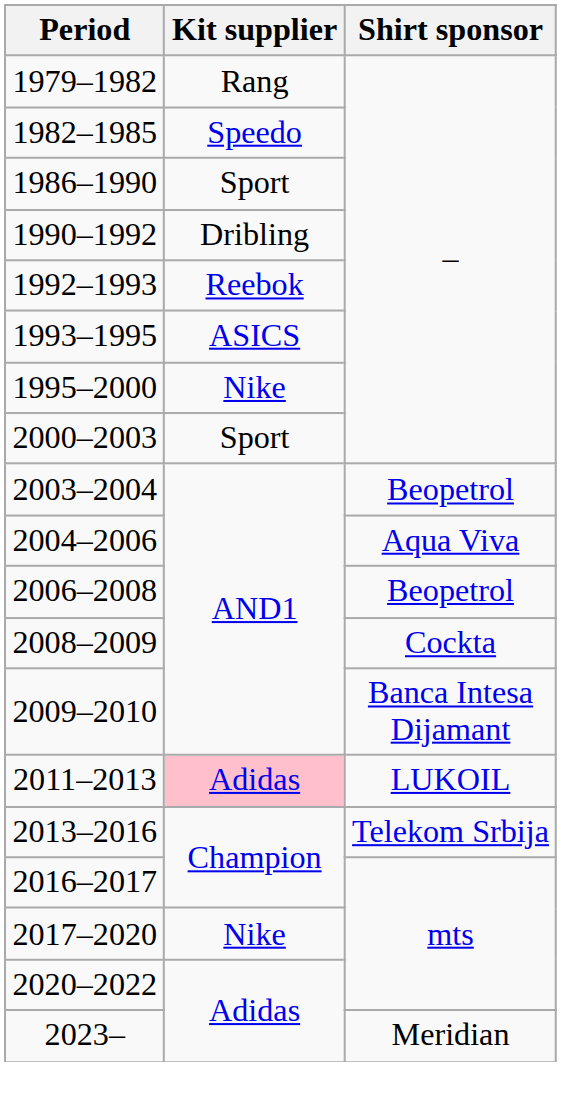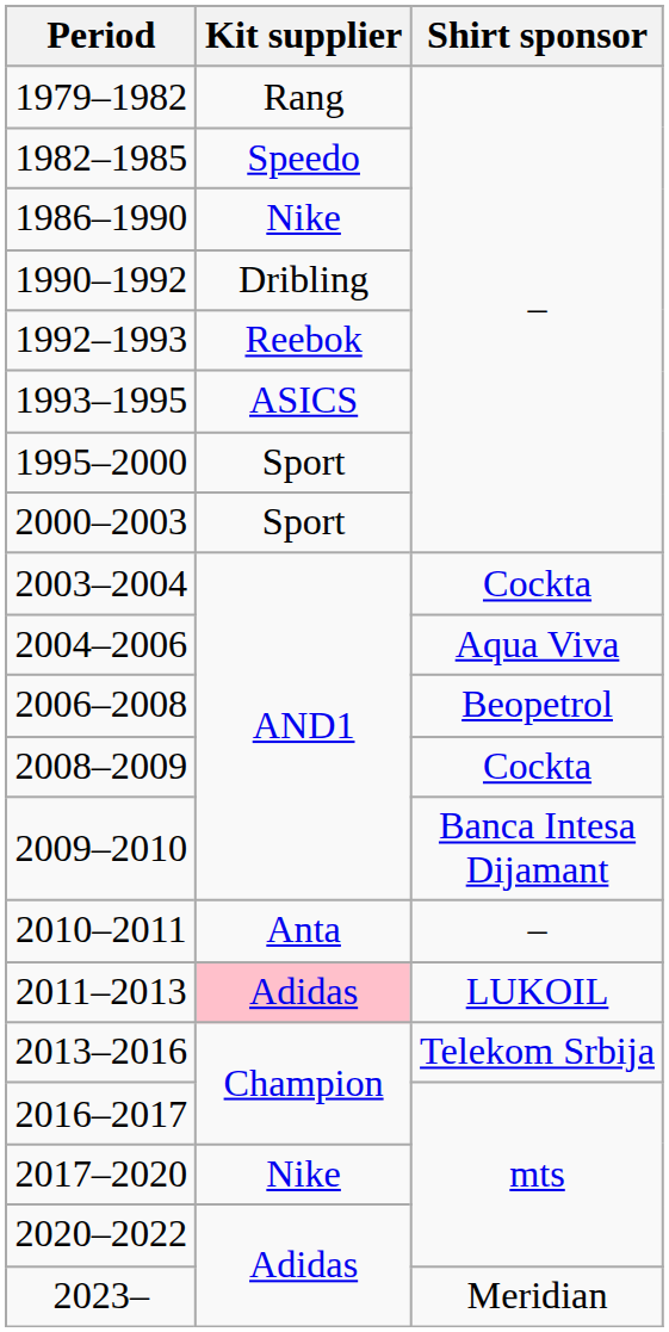1986–1990 | Kit supplier: Sport -> Nike
1995–2000 | Kit supplier: Nike -> Sport
2003–2004 | Shirt sponsor: Beopetrol -> Cockta
+ row: 2010–2011 | Anta | –
